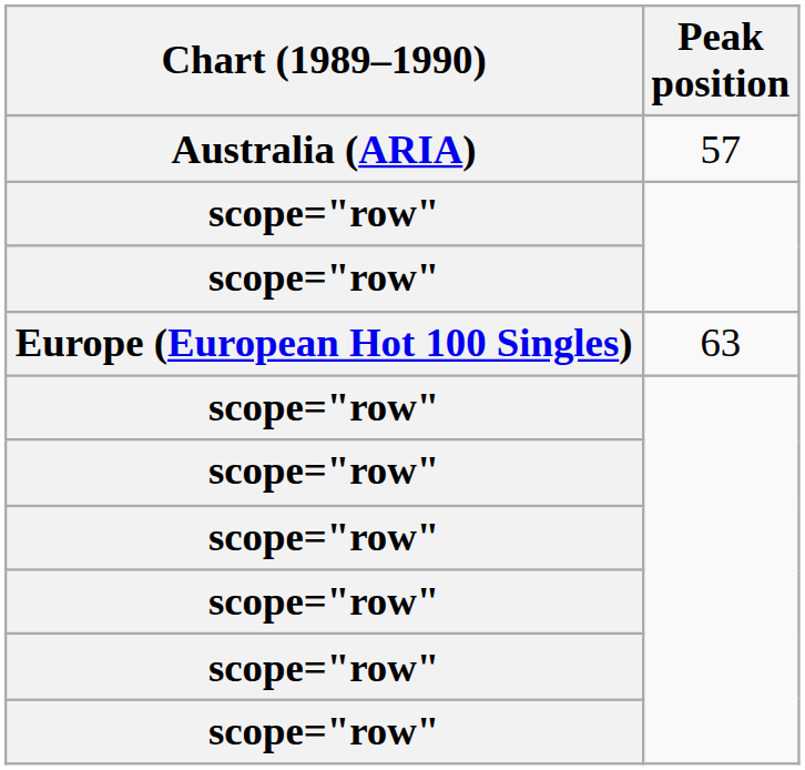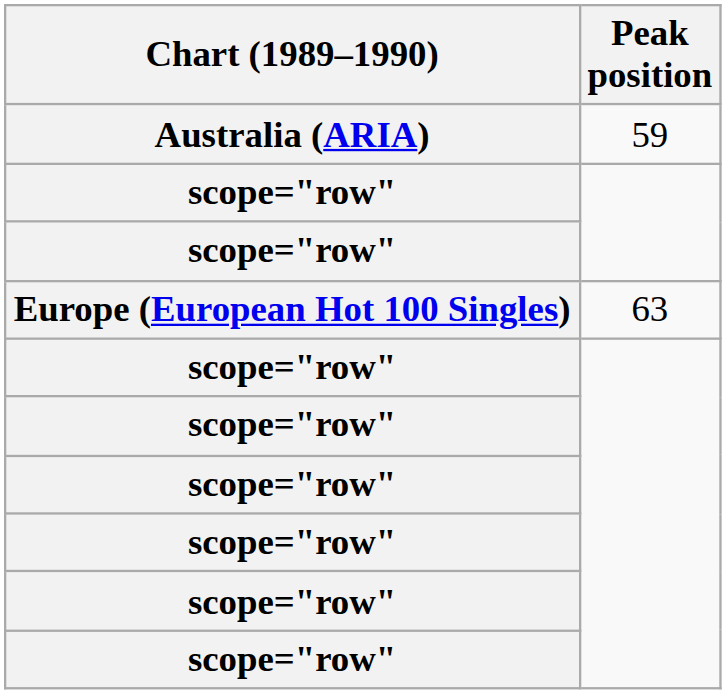Australia (ARIA) | Peak position: 57 -> 59
